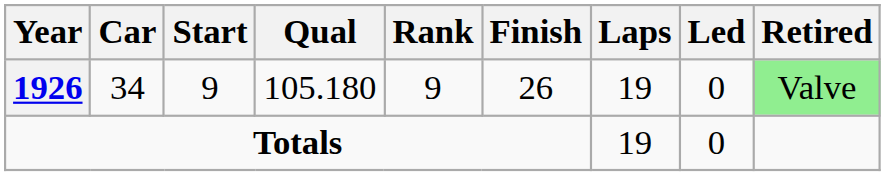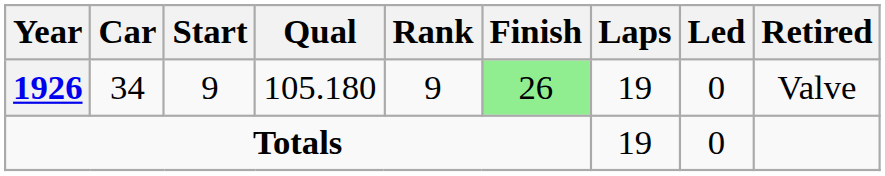1926 | Finish: no background -> lightgreen background
1926 | Retired: lightgreen background -> no background
